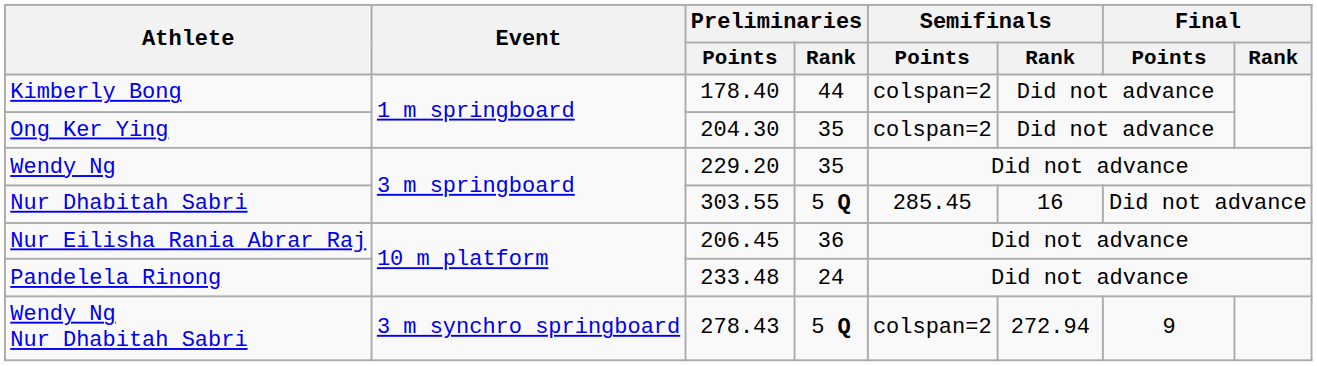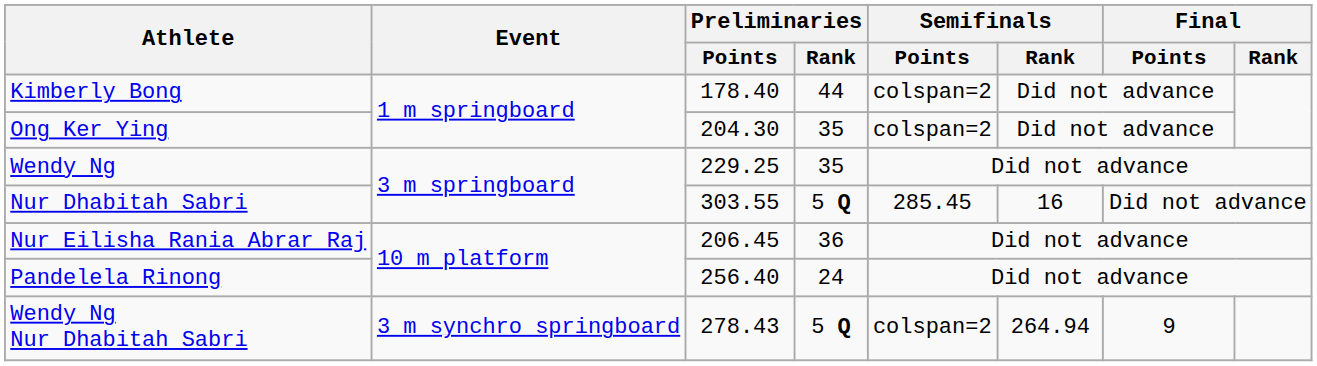Wendy Ng | Preliminaries / Points: 229.20 -> 229.25
Pandelela Rinong | Preliminaries / Points: 233.48 -> 256.40
Wendy Ng Nur Dhabitah Sabri | Semifinals / Rank: 272.94 -> 264.94
